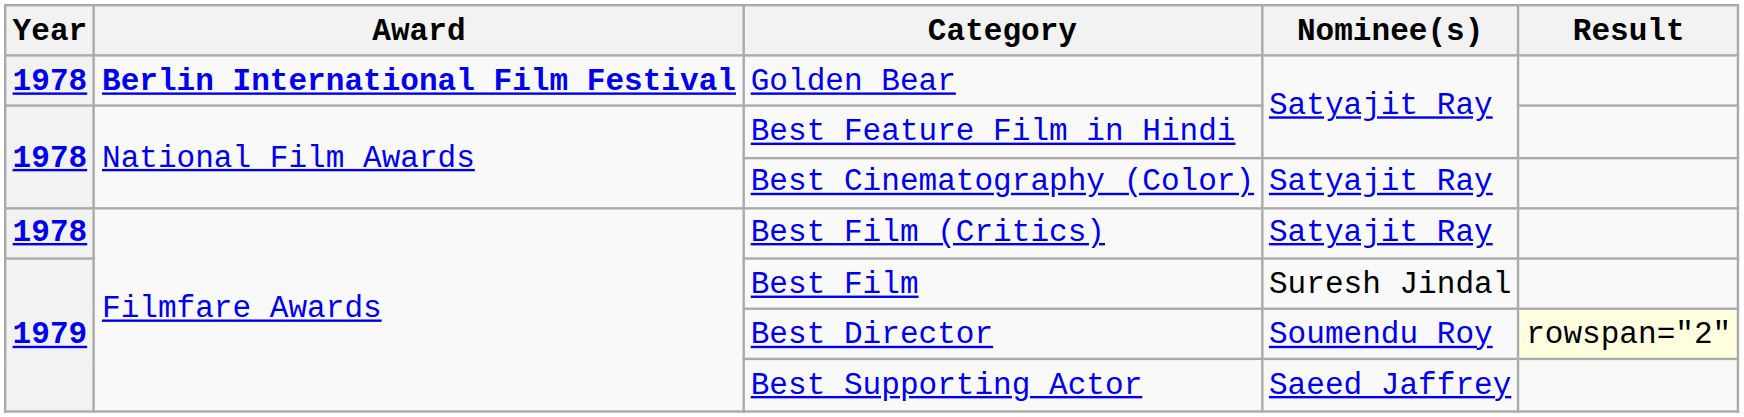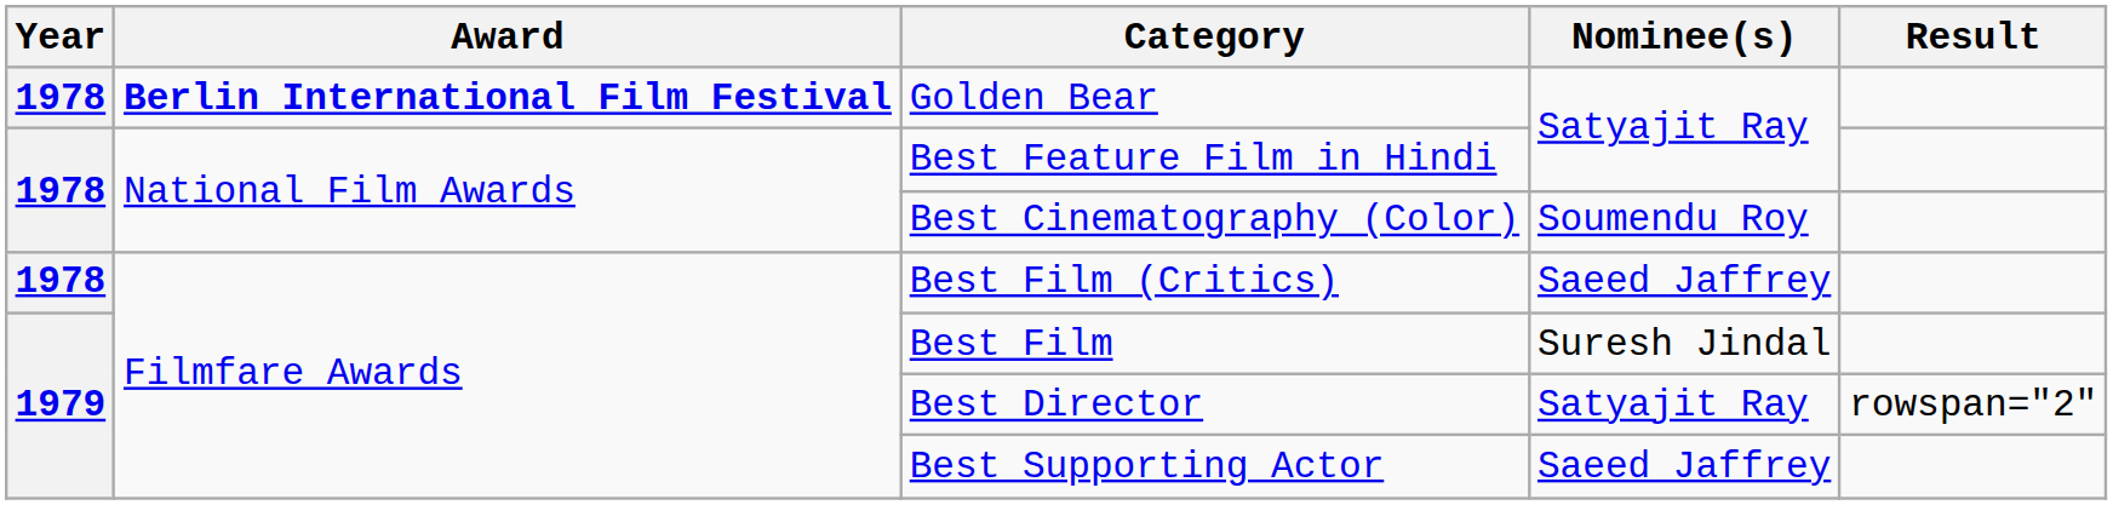Best Cinematography (Color) | Nominee(s): Satyajit Ray -> Soumendu Roy
Best Film (Critics) | Nominee(s): Satyajit Ray -> Saeed Jaffrey
Best Director | Nominee(s): Soumendu Roy -> Satyajit Ray
Best Director | Result: lightyellow background -> no background
